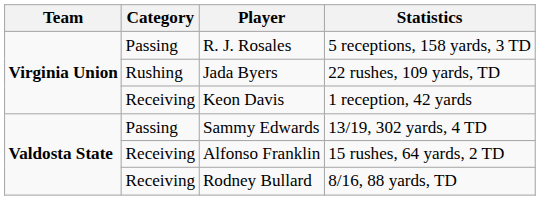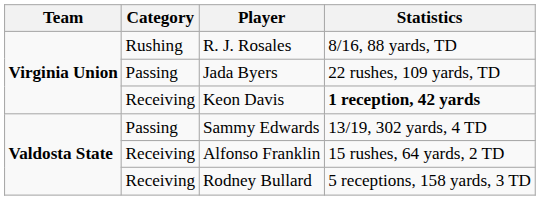R. J. Rosales | Category: Passing -> Rushing
R. J. Rosales | Statistics: 5 receptions, 158 yards, 3 TD -> 8/16, 88 yards, TD
Jada Byers | Category: Rushing -> Passing
Keon Davis | Statistics: normal -> bold
Rodney Bullard | Statistics: 8/16, 88 yards, TD -> 5 receptions, 158 yards, 3 TD
